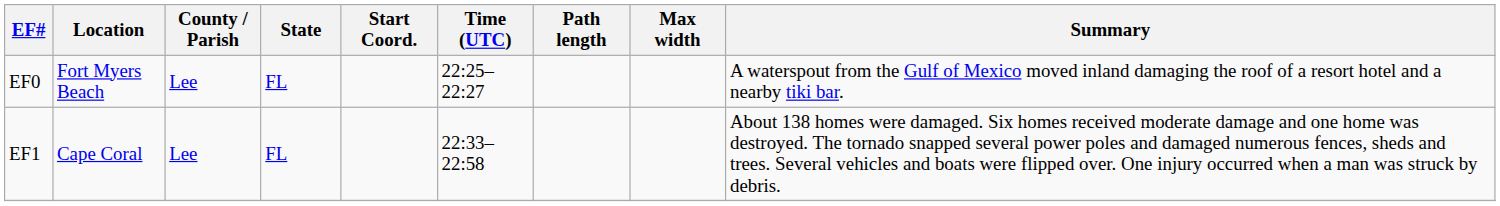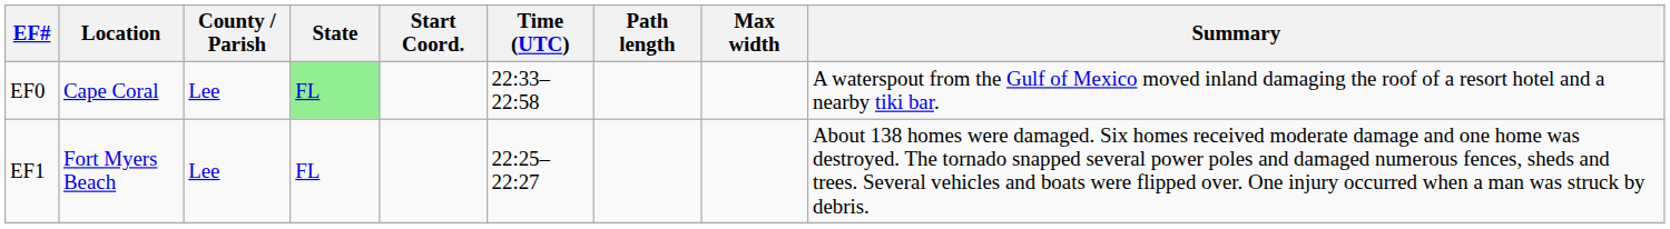EF0 | Location: Fort Myers Beach -> Cape Coral
EF0 | State: no background -> lightgreen background
EF0 | Time (UTC): 22:25–22:27 -> 22:33–22:58
EF1 | Location: Cape Coral -> Fort Myers Beach
EF1 | Time (UTC): 22:33–22:58 -> 22:25–22:27
